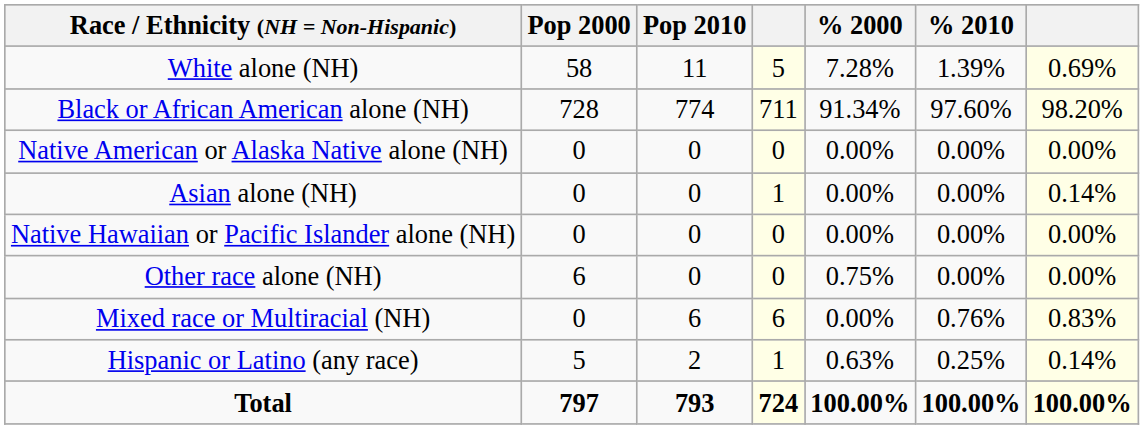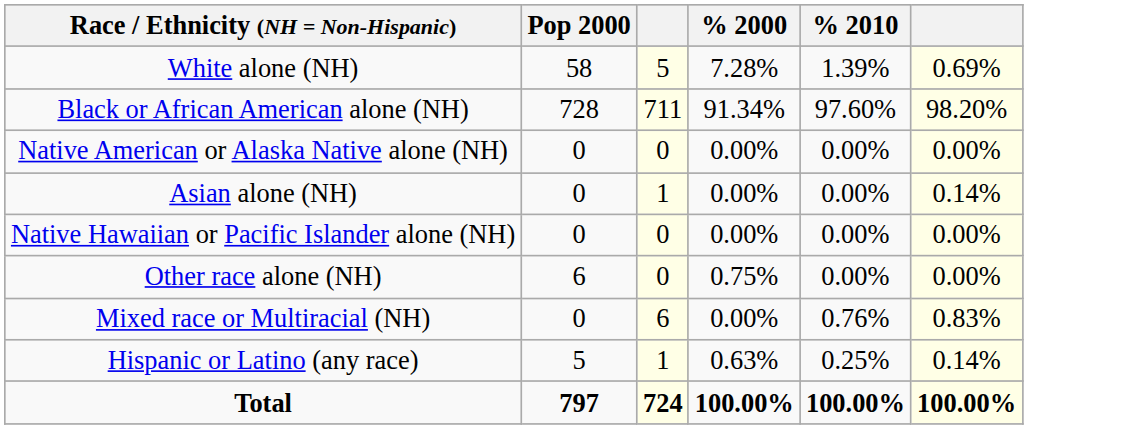- column: Pop 2010 | 11 | 774 | 0 | 0 | 0 | 0 | 6 | 2 | 793
